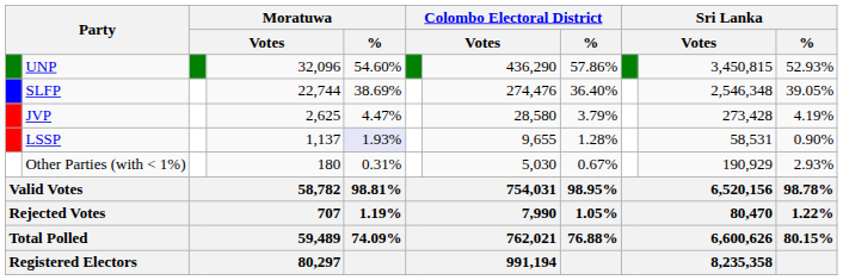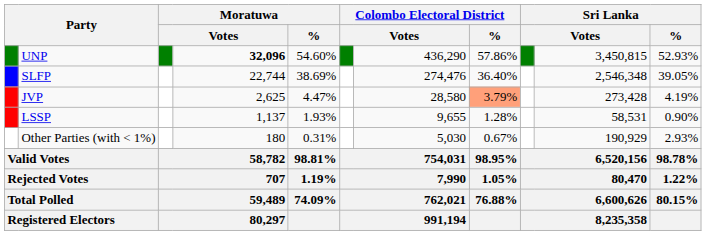UNP | column 4: normal -> bold
JVP | Colombo Electoral District / %: no background -> lightsalmon background
LSSP | Moratuwa / %: lavender background -> no background
